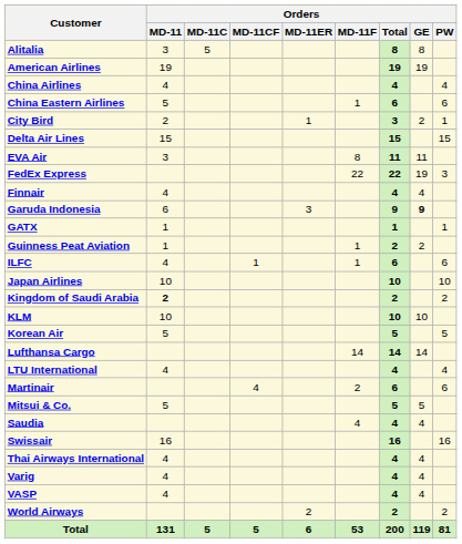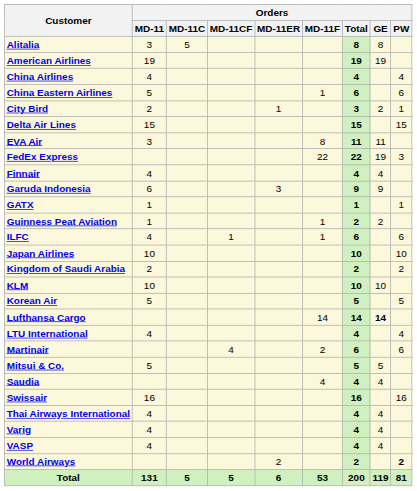Garuda Indonesia | Orders / GE: bold -> normal
Kingdom of Saudi Arabia | Orders / MD-11: bold -> normal
Lufthansa Cargo | Orders / GE: normal -> bold
World Airways | Orders / PW: normal -> bold
